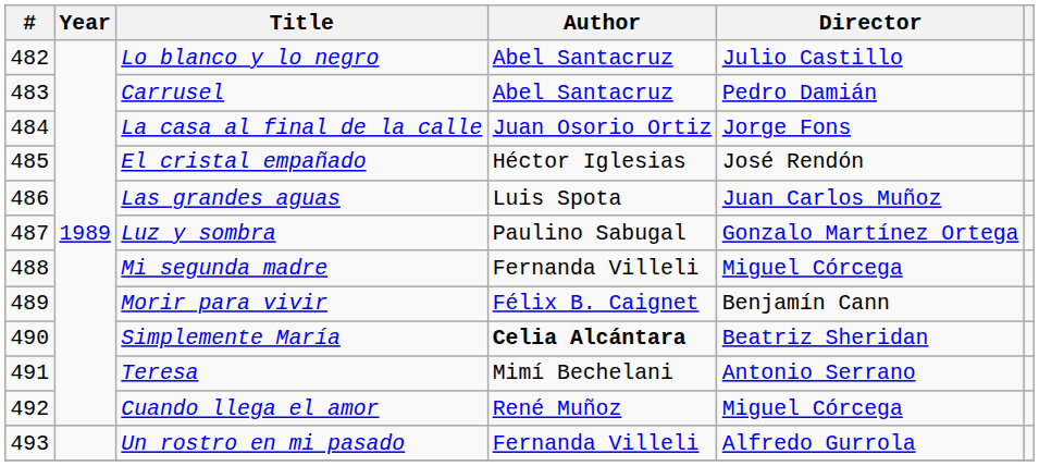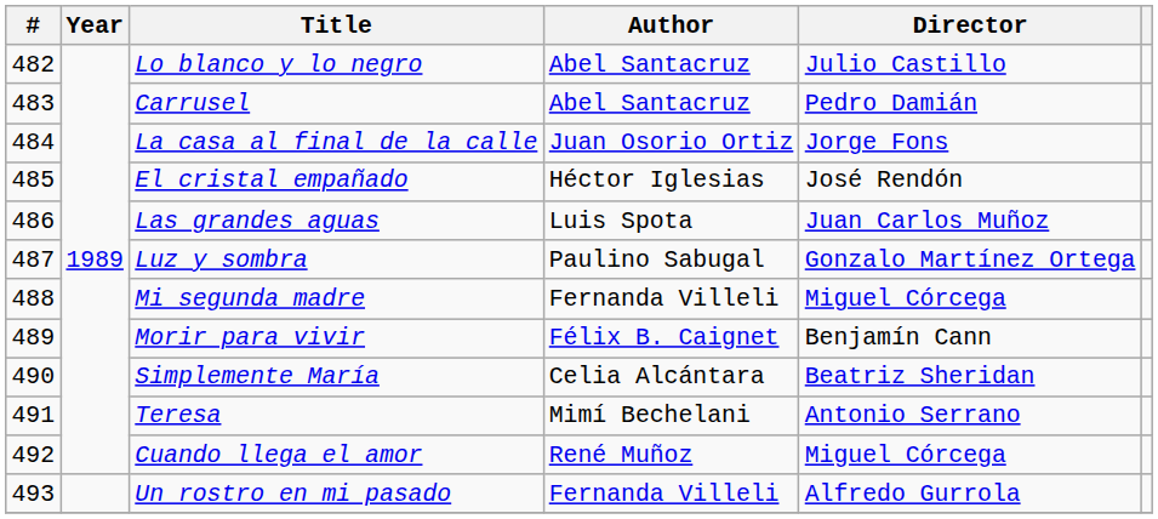Simplemente María | Author: bold -> normal
